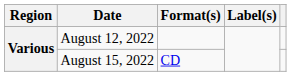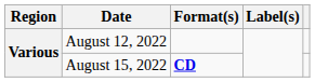August 15, 2022 | Format(s): normal -> bold
